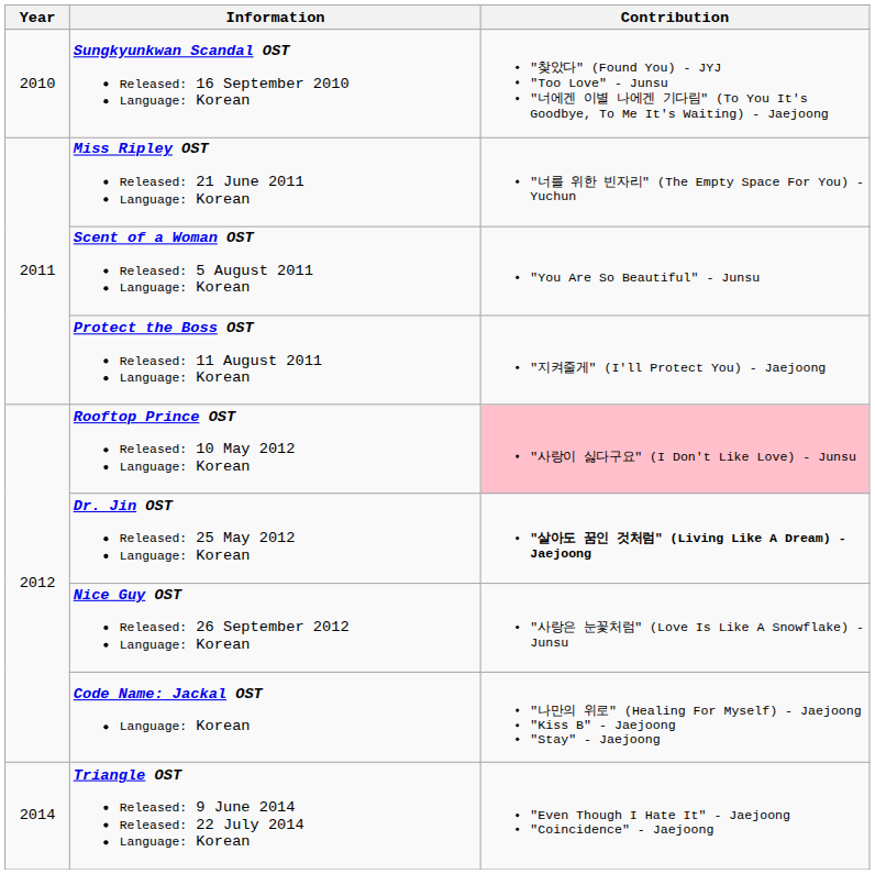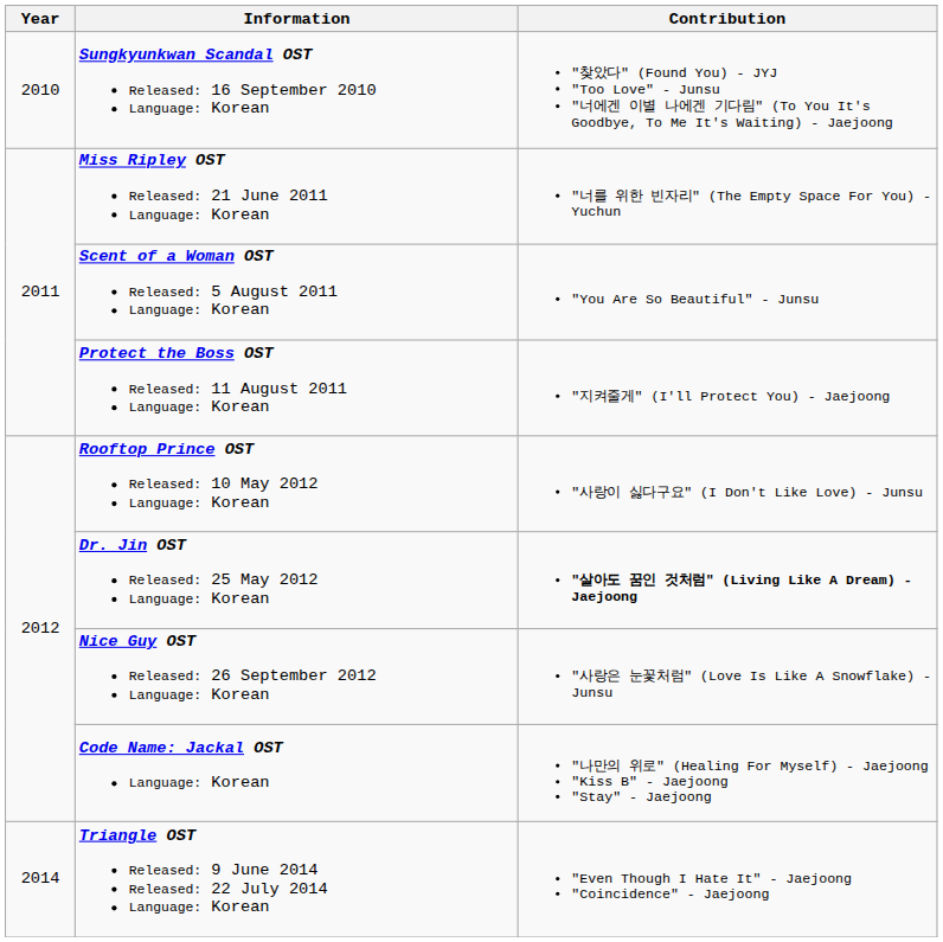Rooftop Prince OST Released: 10 May 2012 Language: Korean | Contribution: pink background -> no background
